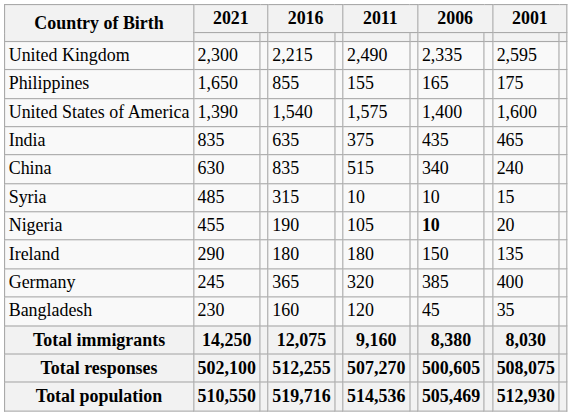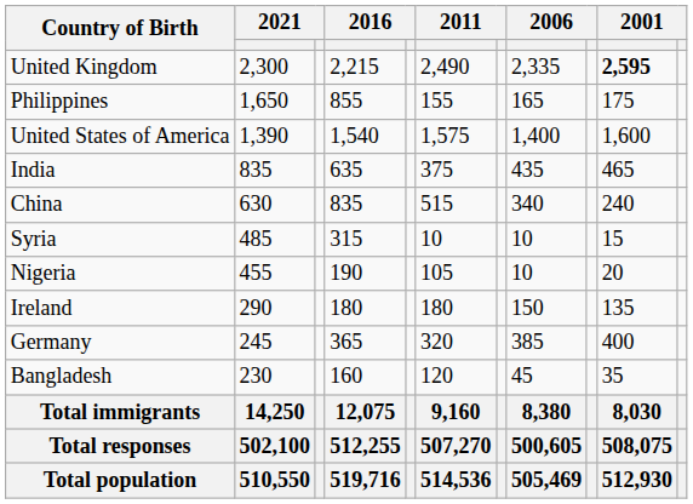United Kingdom | column 10: normal -> bold
Nigeria | column 8: bold -> normal
